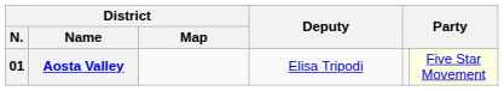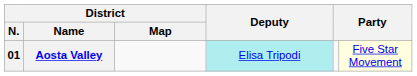Aosta Valley | Deputy: no background -> paleturquoise background
